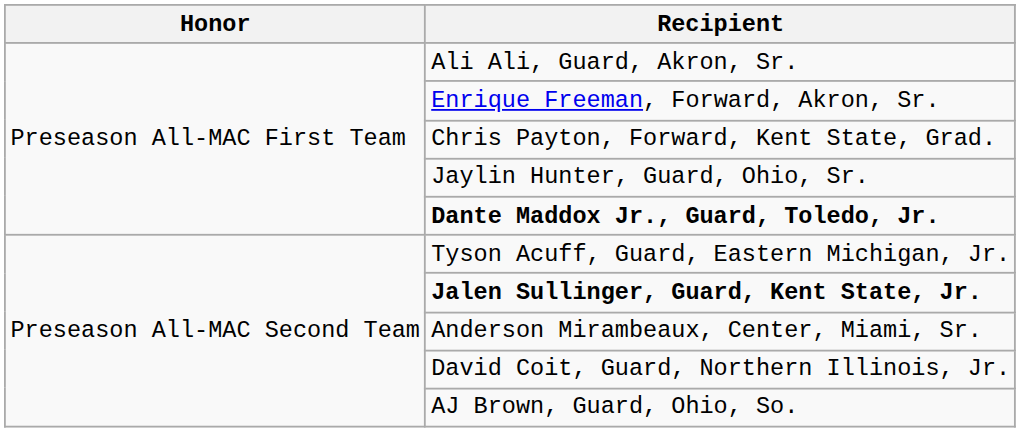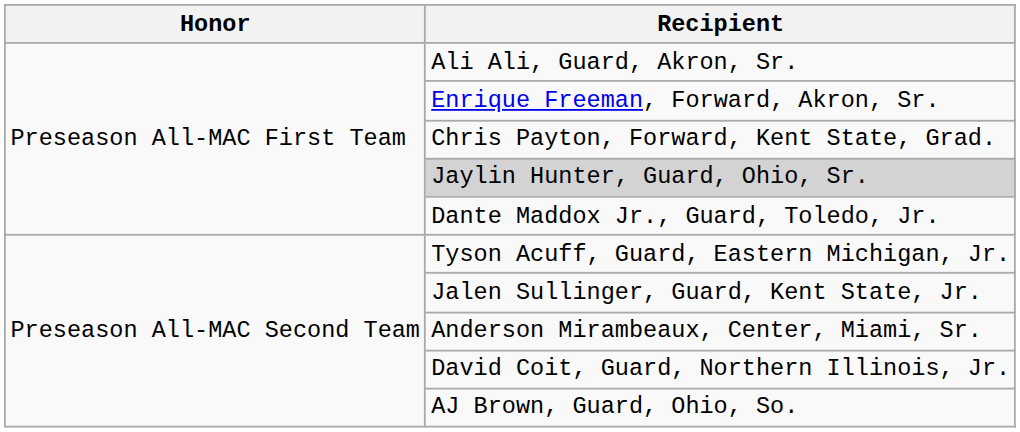row 5 | Recipient: no background -> lightgrey background
row 6 | Recipient: bold -> normal
row 8 | Recipient: bold -> normal
